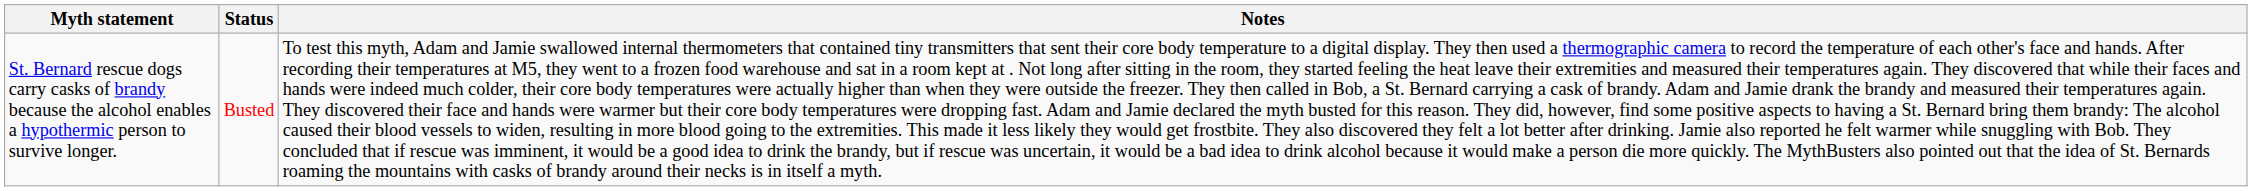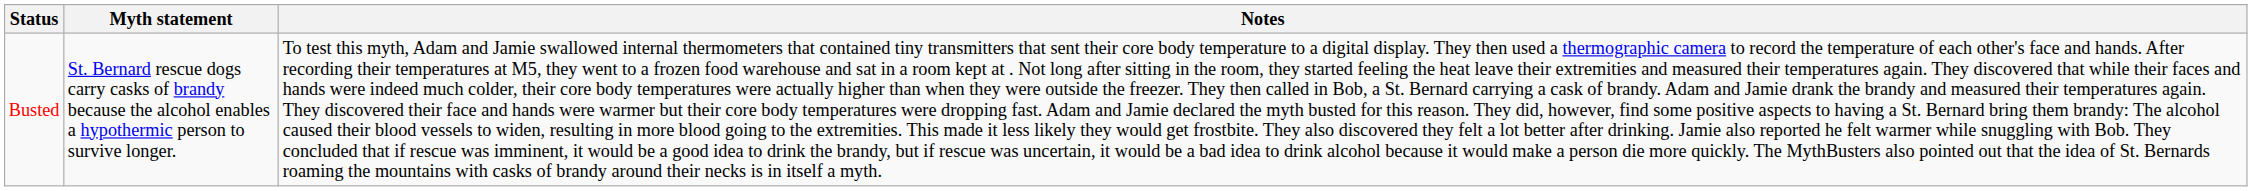columns swapped: Myth statement <-> Status
